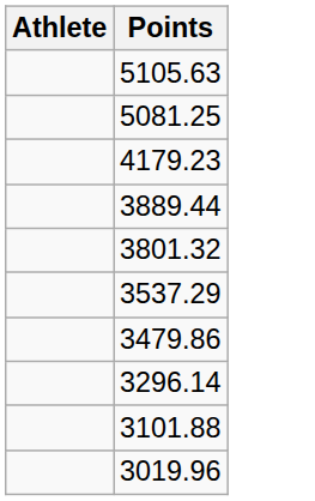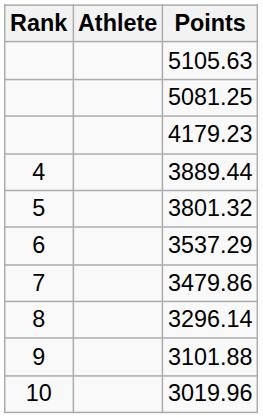+ column: Rank | 4 | 5 | 6 | 7 | 8 | 9 | 10
